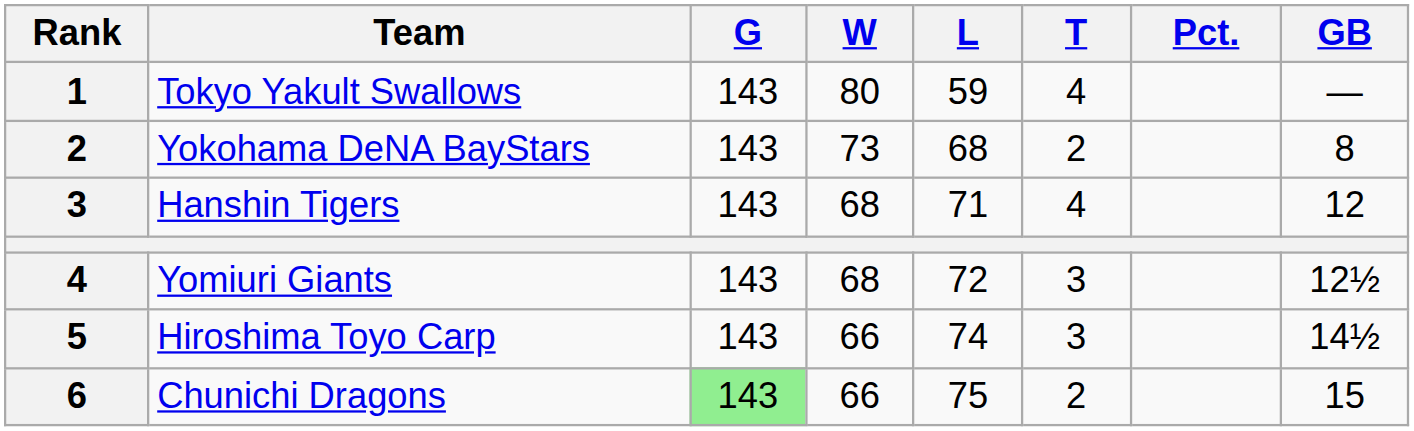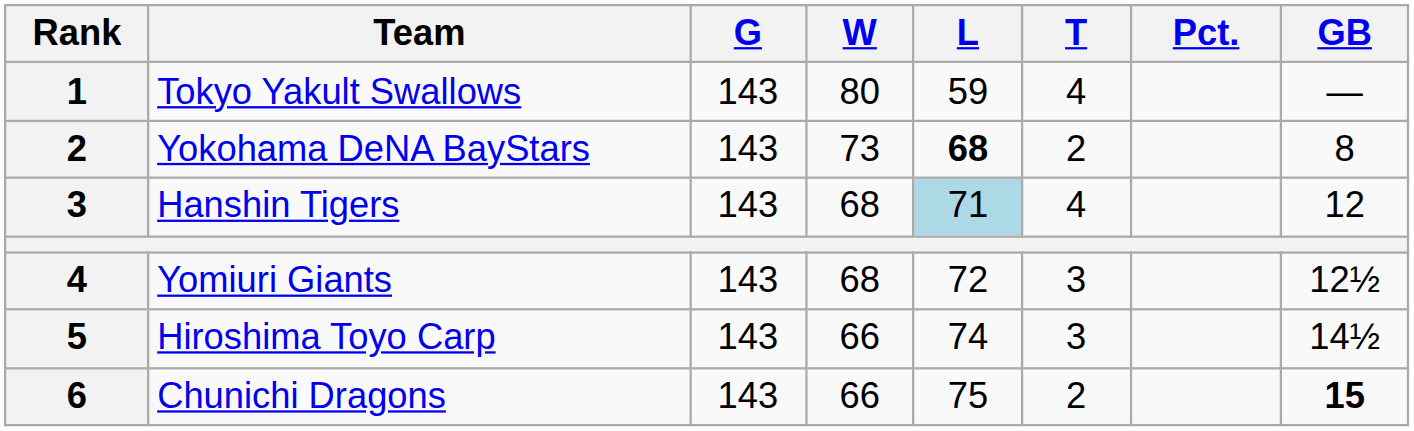Yokohama DeNA BayStars | L: normal -> bold
Hanshin Tigers | L: no background -> lightblue background
Chunichi Dragons | G: lightgreen background -> no background
Chunichi Dragons | GB: normal -> bold
